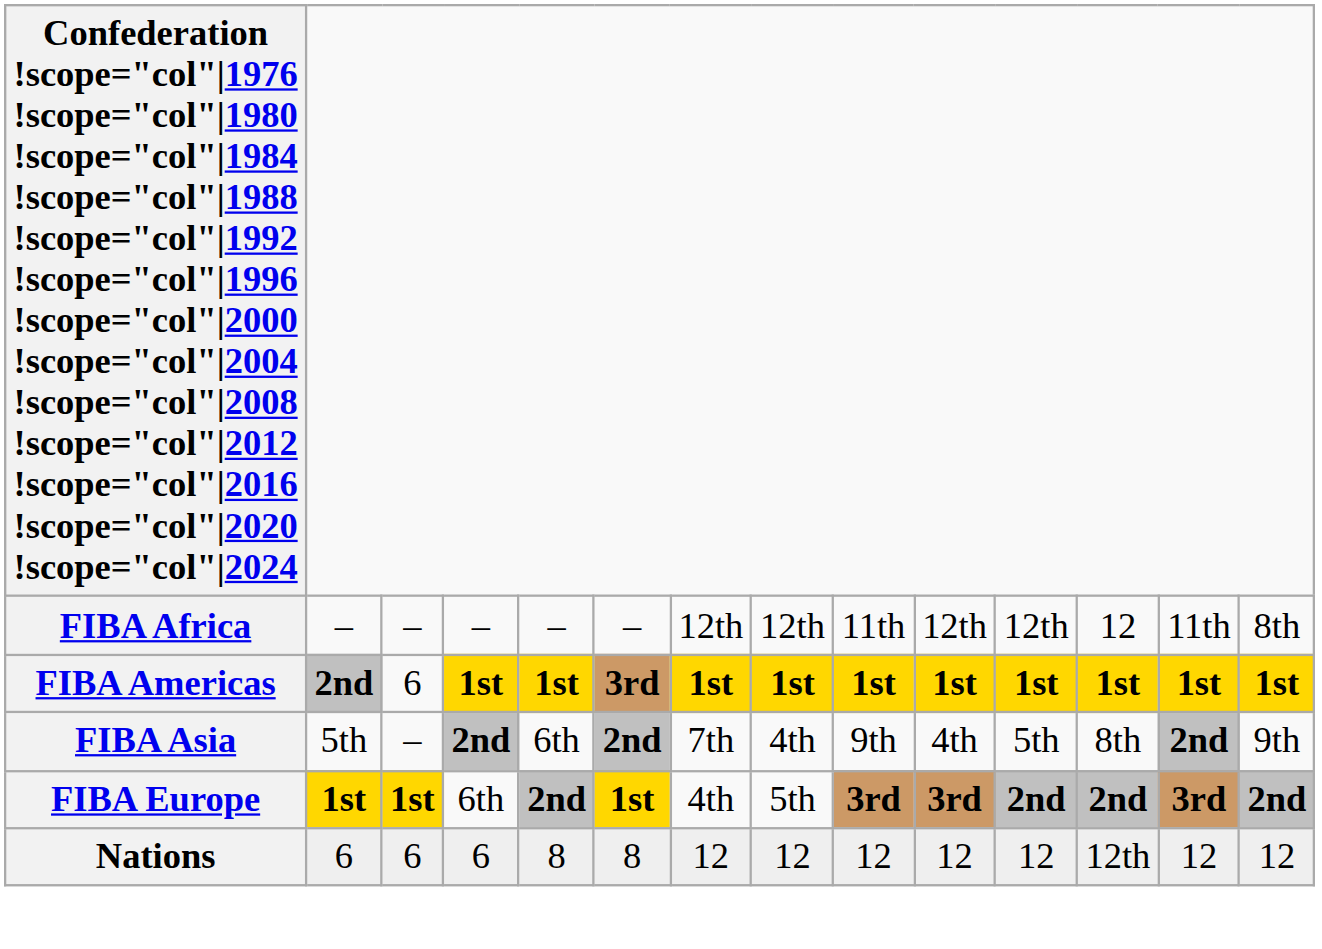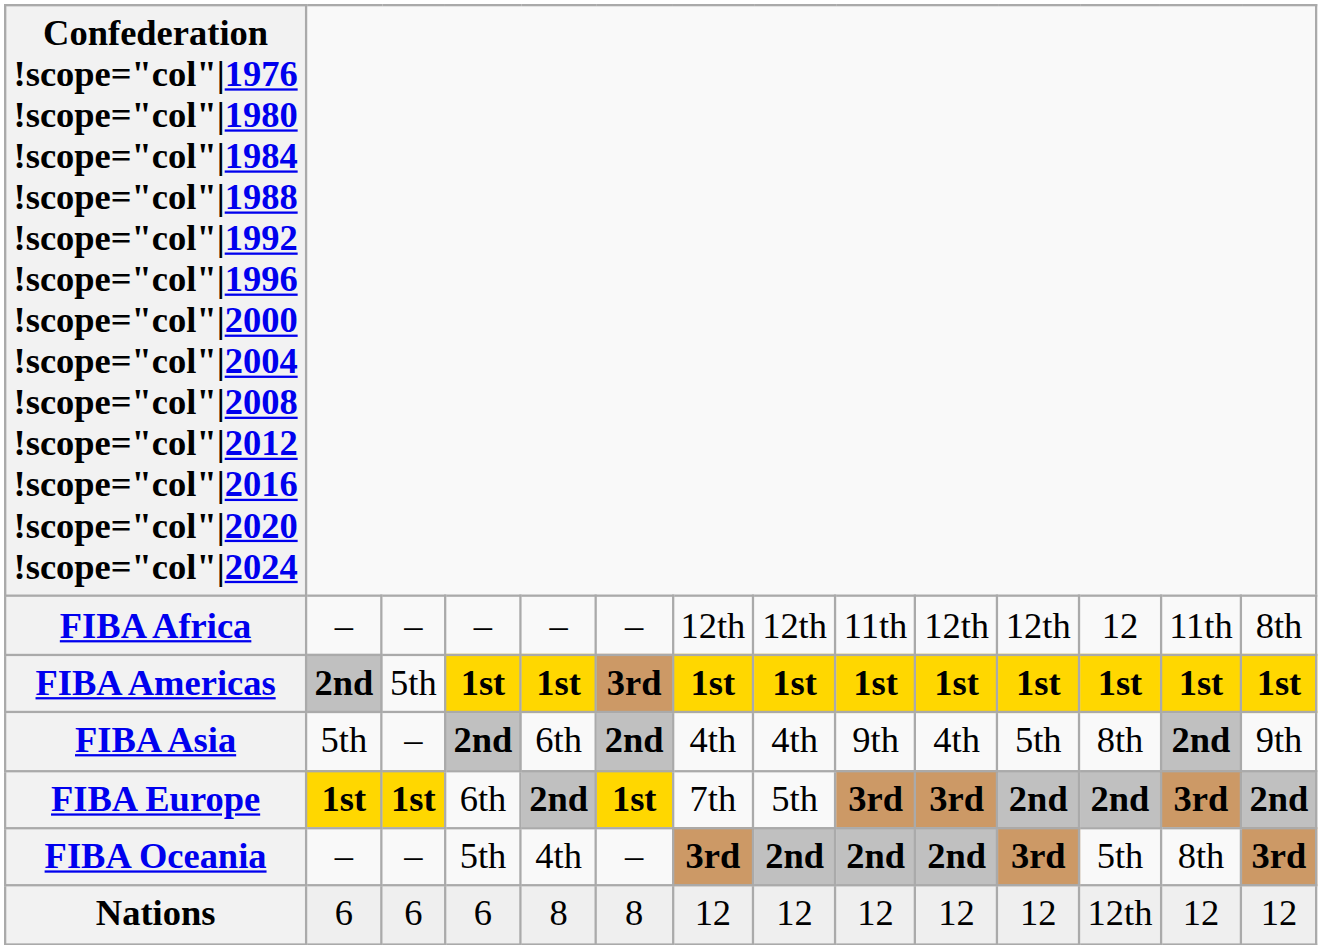FIBA Americas | column 3: 6 -> 5th
FIBA Asia | column 7: 7th -> 4th
FIBA Europe | column 7: 4th -> 7th
+ row: FIBA Oceania | – | – | 5th | 4th | – | 3rd | 2nd | 2nd | 2nd | 3rd | 5th | 8th | 3rd
